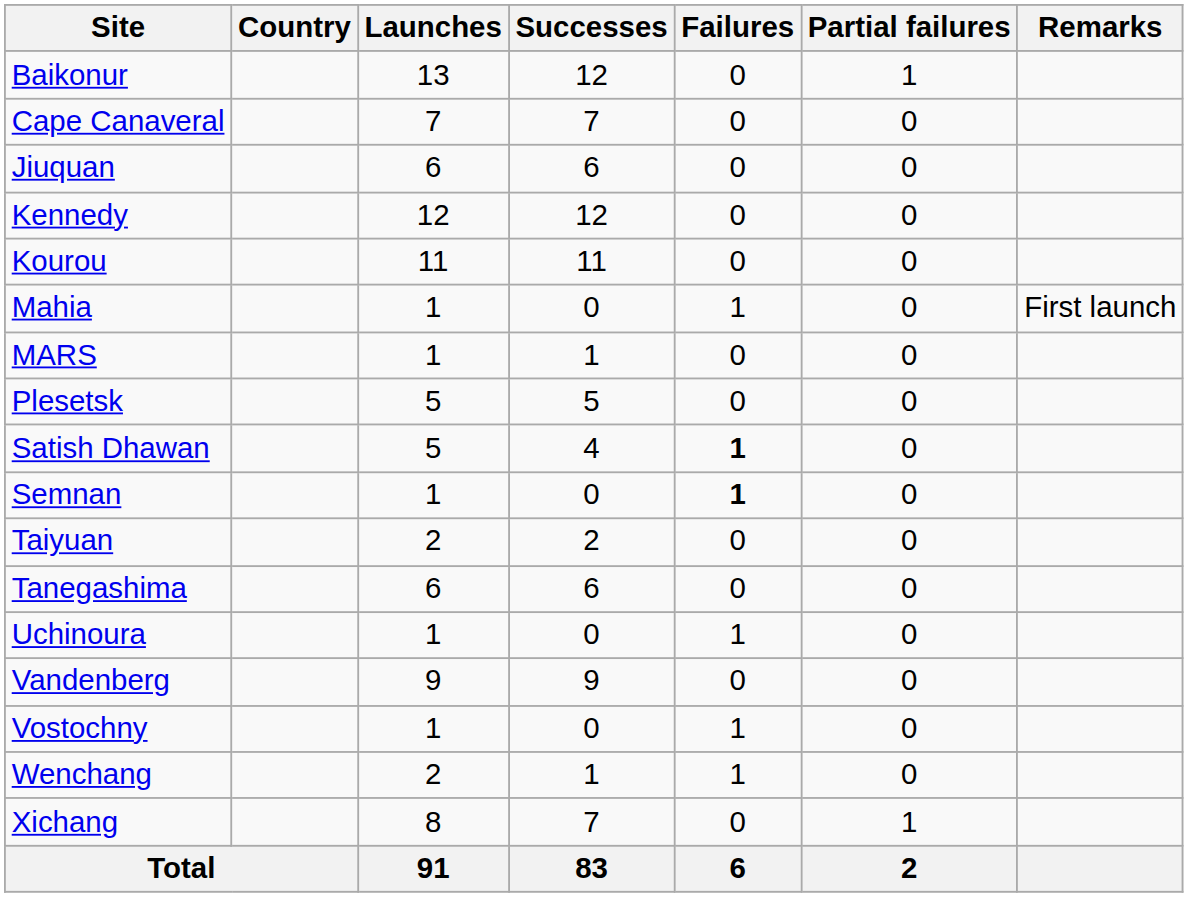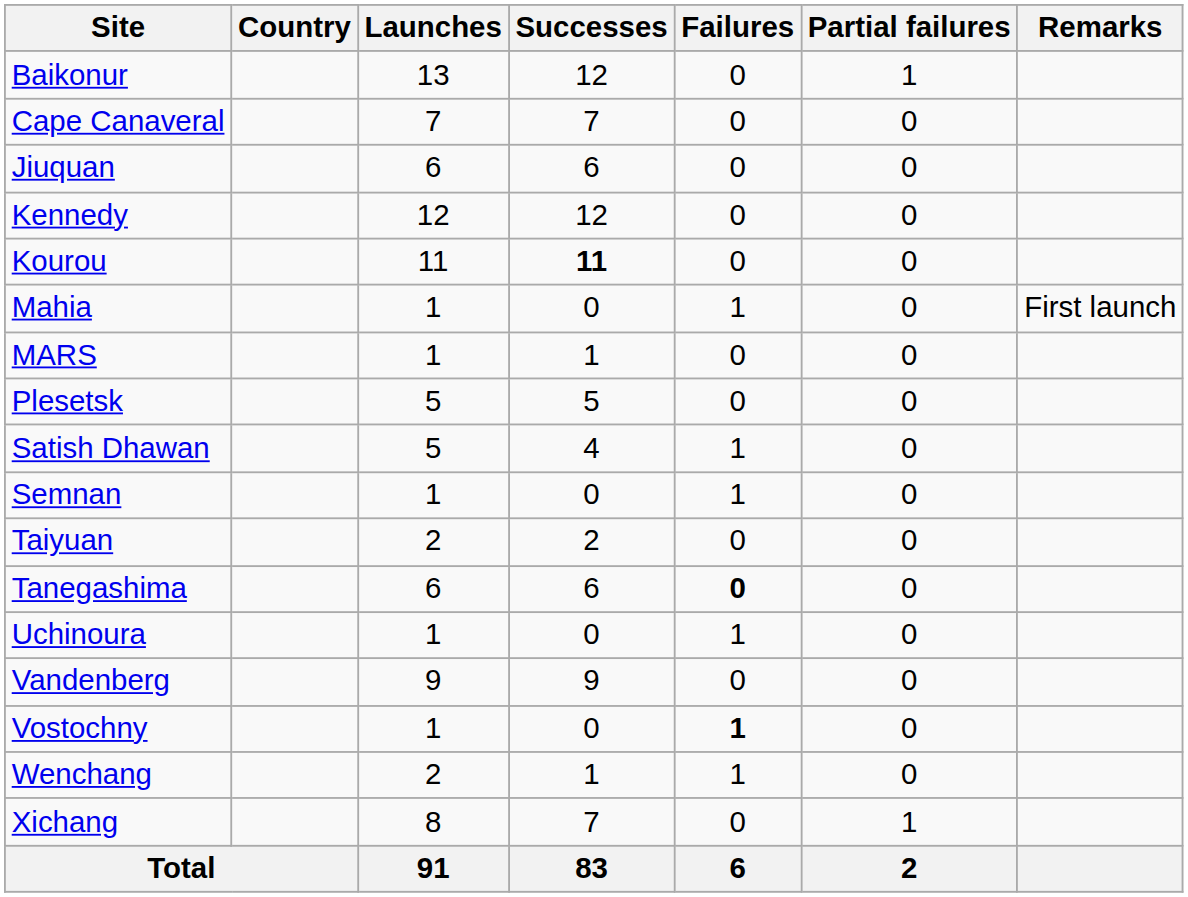Kourou | Successes: normal -> bold
Satish Dhawan | Failures: bold -> normal
Semnan | Failures: bold -> normal
Tanegashima | Failures: normal -> bold
Vostochny | Failures: normal -> bold
